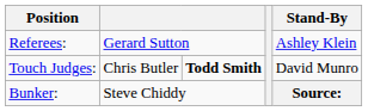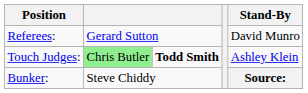Referees: | Stand-By: Ashley Klein -> David Munro
Touch Judges: | column 2: no background -> lightgreen background
Touch Judges: | Stand-By: David Munro -> Ashley Klein
